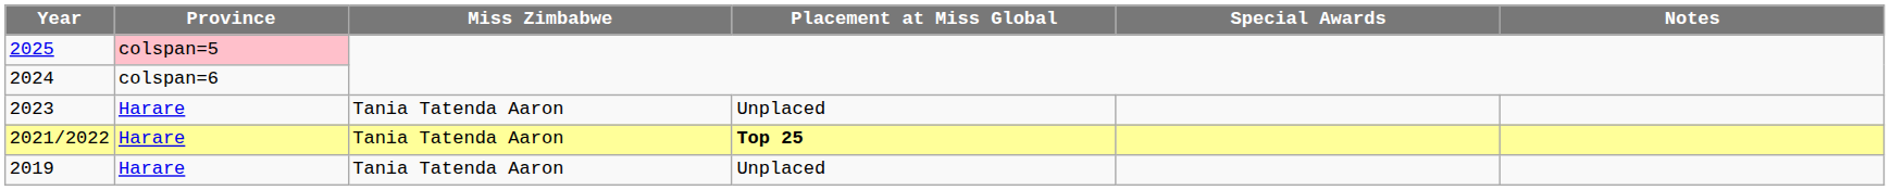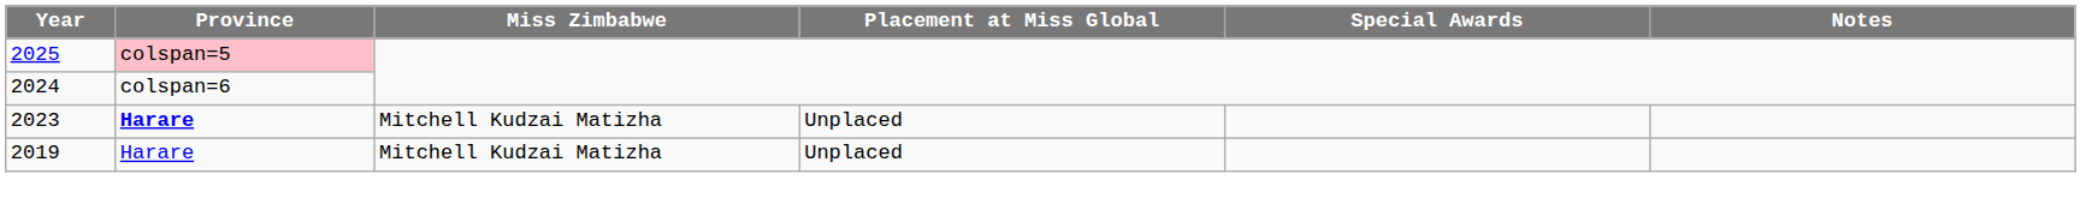2023 | Province: normal -> bold
2023 | Miss Zimbabwe: Tania Tatenda Aaron -> Mitchell Kudzai Matizha
- row: 2021/2022 | Harare | Tania Tatenda Aaron | Top 25
2019 | Miss Zimbabwe: Tania Tatenda Aaron -> Mitchell Kudzai Matizha
